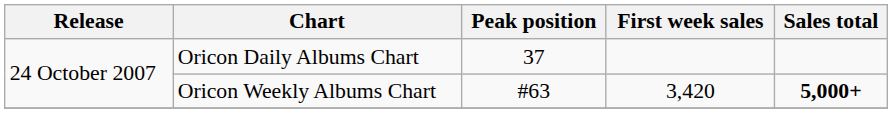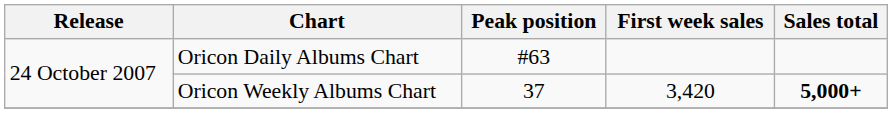Oricon Daily Albums Chart | Peak position: 37 -> #63
Oricon Weekly Albums Chart | Peak position: #63 -> 37
